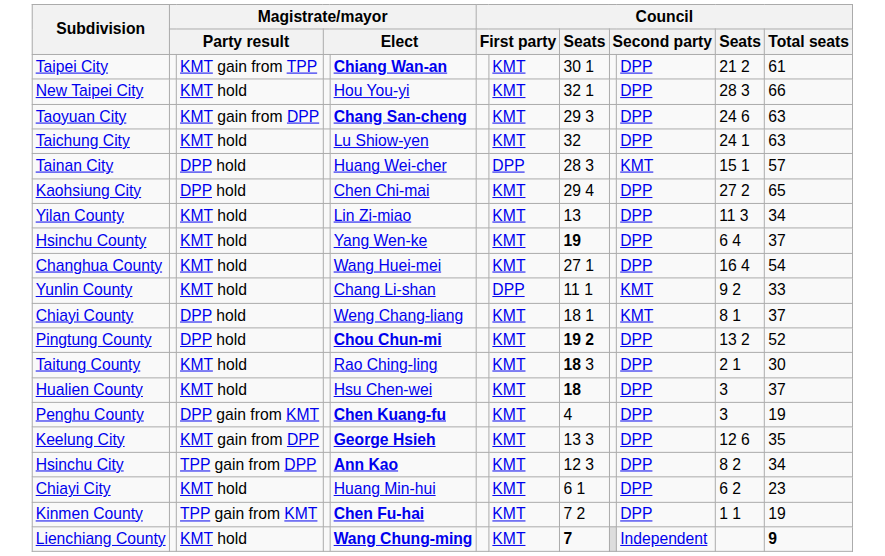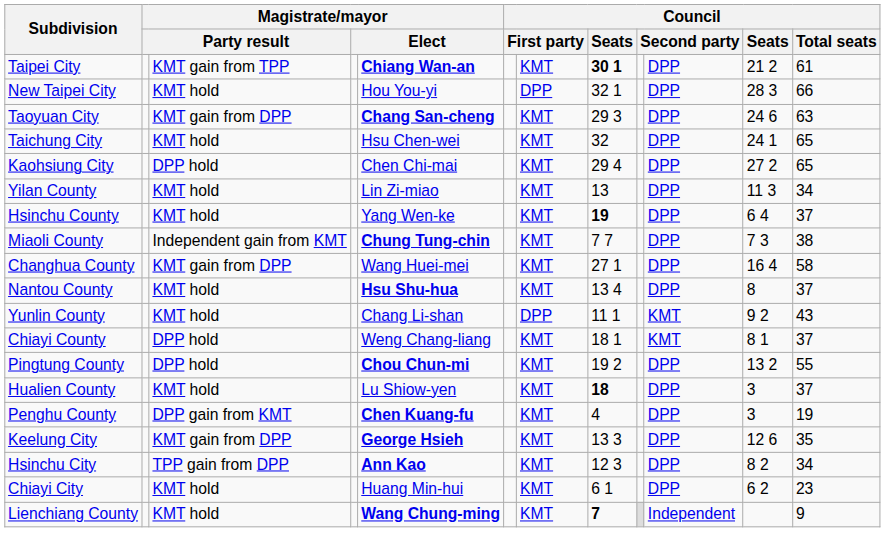Taipei City | column 8: normal -> bold
New Taipei City | column 7: KMT -> DPP
Taichung City | column 5: Lu Shiow-yen -> Hsu Chen-wei
Taichung City | Council / Total seats: 63 -> 65
- row: Tainan City | DPP hold | Huang Wei-cher | DPP | 28 3 | KMT | 15 1 | 57
+ row: Miaoli County | Independent gain from KMT | Chung Tung-chin | KMT | 7 7 | DPP | 7 3 | 38
Changhua County | column 3: KMT hold -> KMT gain from DPP
Changhua County | Council / Total seats: 54 -> 58
+ row: Nantou County | KMT hold | Hsu Shu-hua | KMT | 13 4 | DPP | 8 | 37
Yunlin County | Council / Total seats: 33 -> 43
Pingtung County | column 8: bold -> normal
Pingtung County | Council / Total seats: 52 -> 55
- row: Taitung County | KMT hold | Rao Ching-ling | KMT | 18 3 | DPP | 2 1 | 30
Hualien County | column 5: Hsu Chen-wei -> Lu Shiow-yen
- row: Kinmen County | TPP gain from KMT | Chen Fu-hai | KMT | 7 2 | DPP | 1 1 | 19
Lienchiang County | Council / Total seats: bold -> normal
